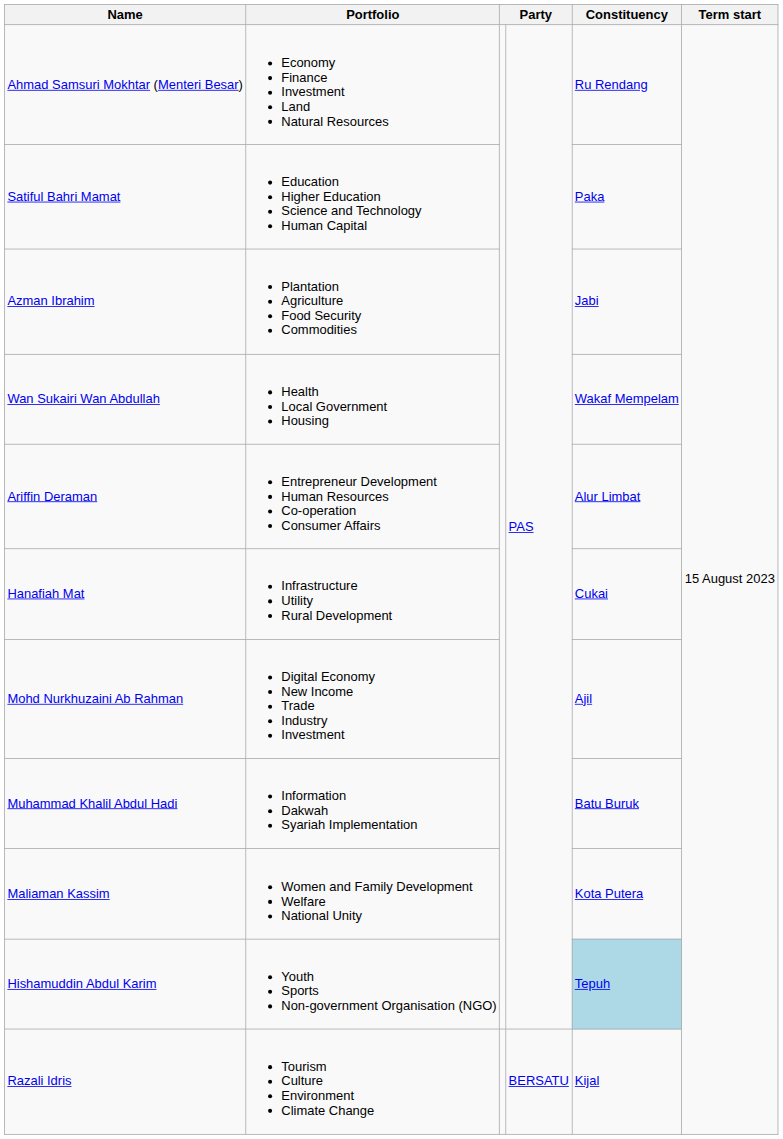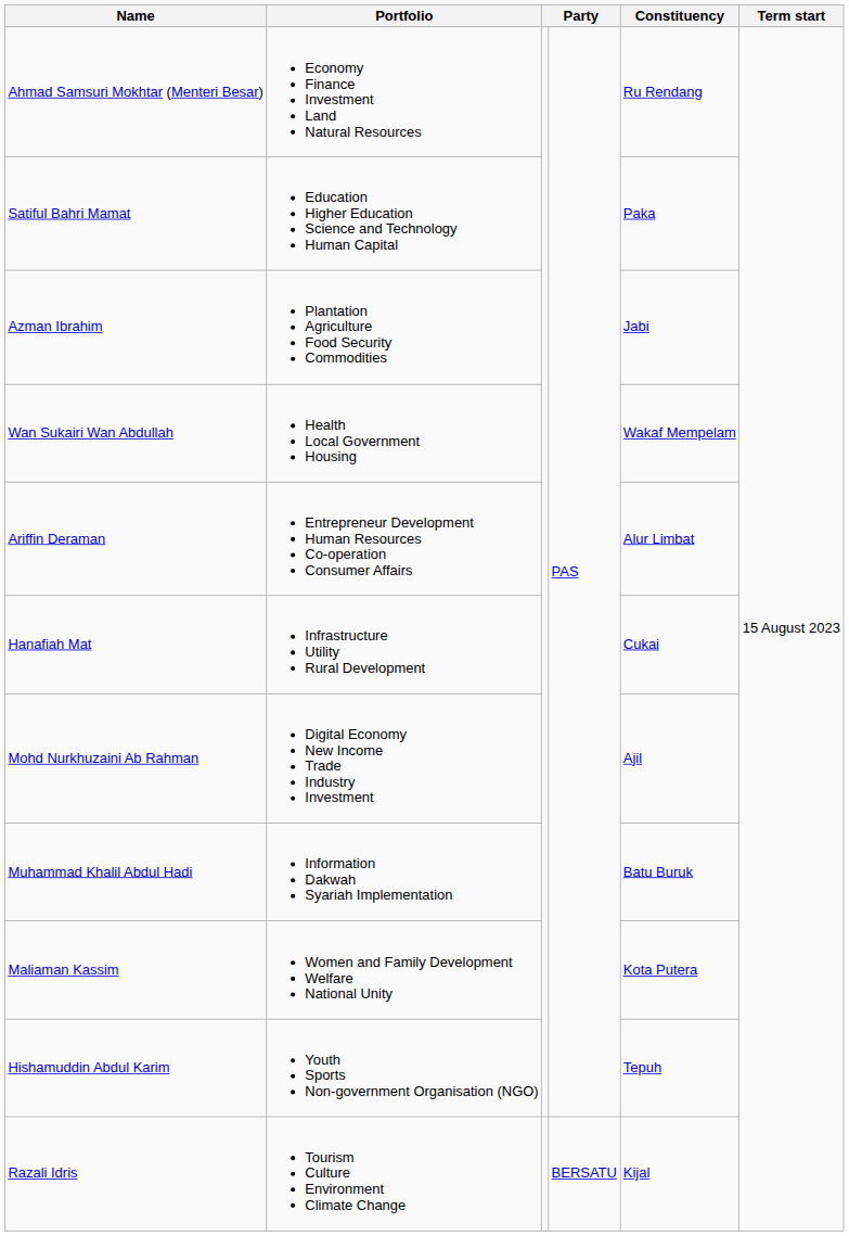Hishamuddin Abdul Karim | Constituency: lightblue background -> no background
